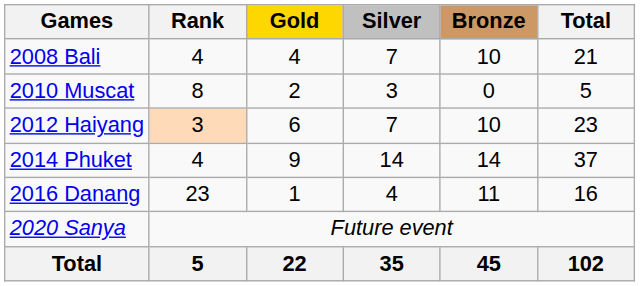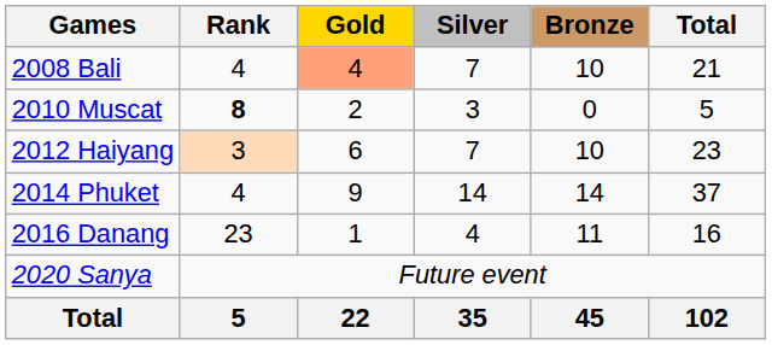2008 Bali | Gold: no background -> lightsalmon background
2010 Muscat | Rank: normal -> bold
